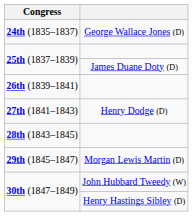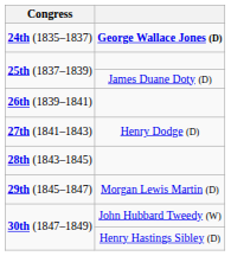row 2 | column 2: normal -> bold
